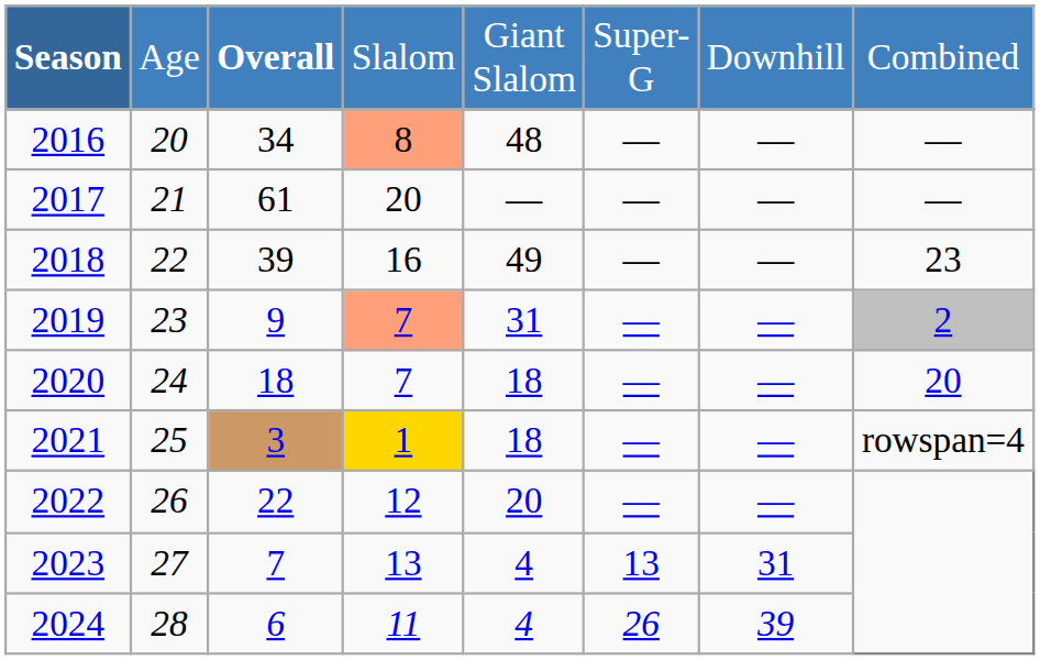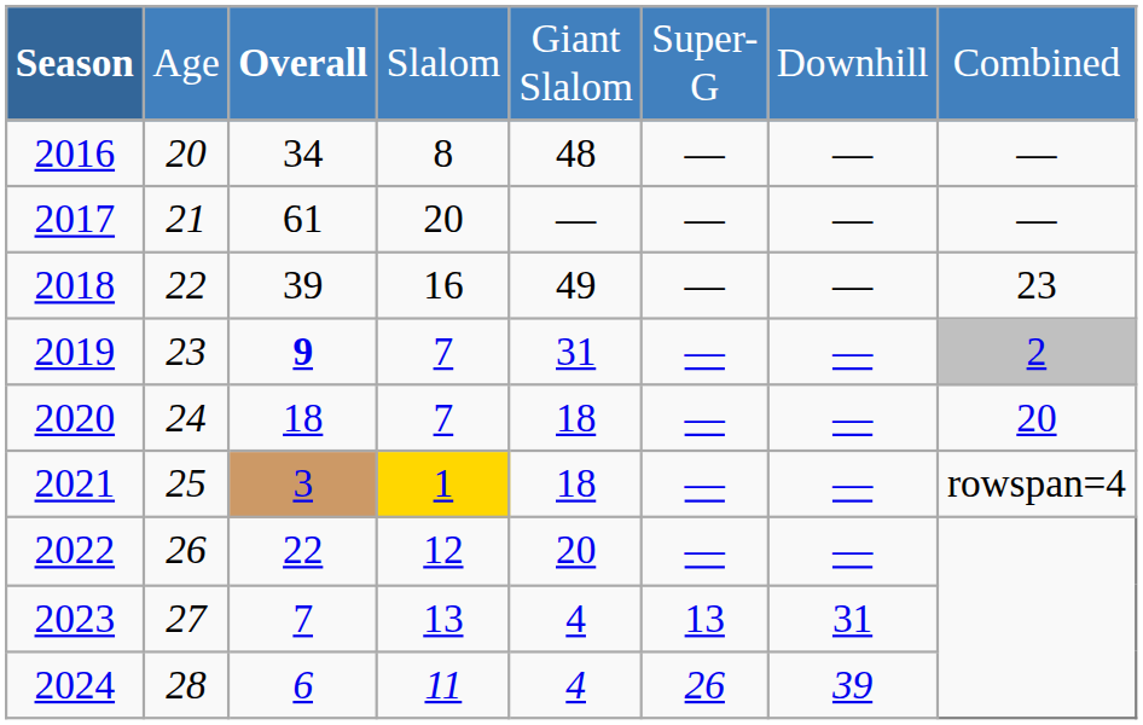2016 | column 4: lightsalmon background -> no background
2019 | column 3: normal -> bold
2019 | column 4: lightsalmon background -> no background
